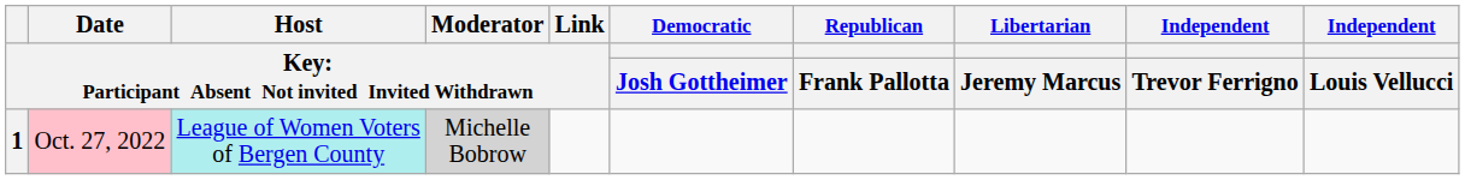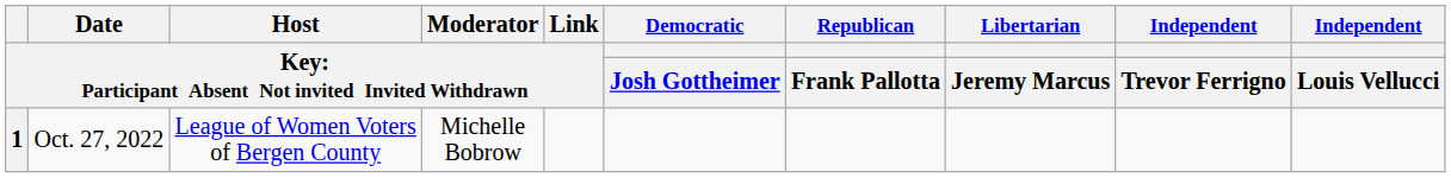1 | column 2: pink background -> no background
1 | column 3: paleturquoise background -> no background
1 | column 4: lightgrey background -> no background
